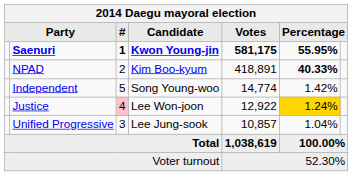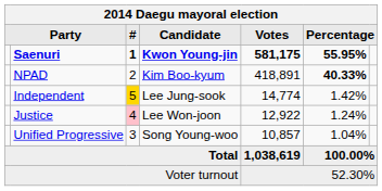Independent | #: no background -> gold background
Independent | Candidate: Song Young-woo -> Lee Jung-sook
Justice | column 6: gold background -> no background
Unified Progressive | Candidate: Lee Jung-sook -> Song Young-woo
